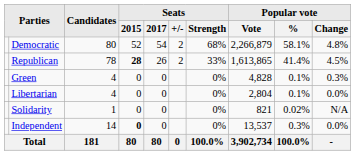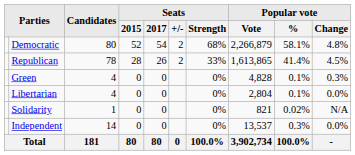Republican | Seats / 2015: bold -> normal
Independent | Seats / 2015: bold -> normal
